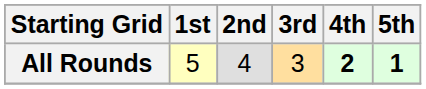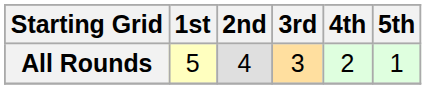row 2 | 4th: bold -> normal
row 2 | 5th: bold -> normal
